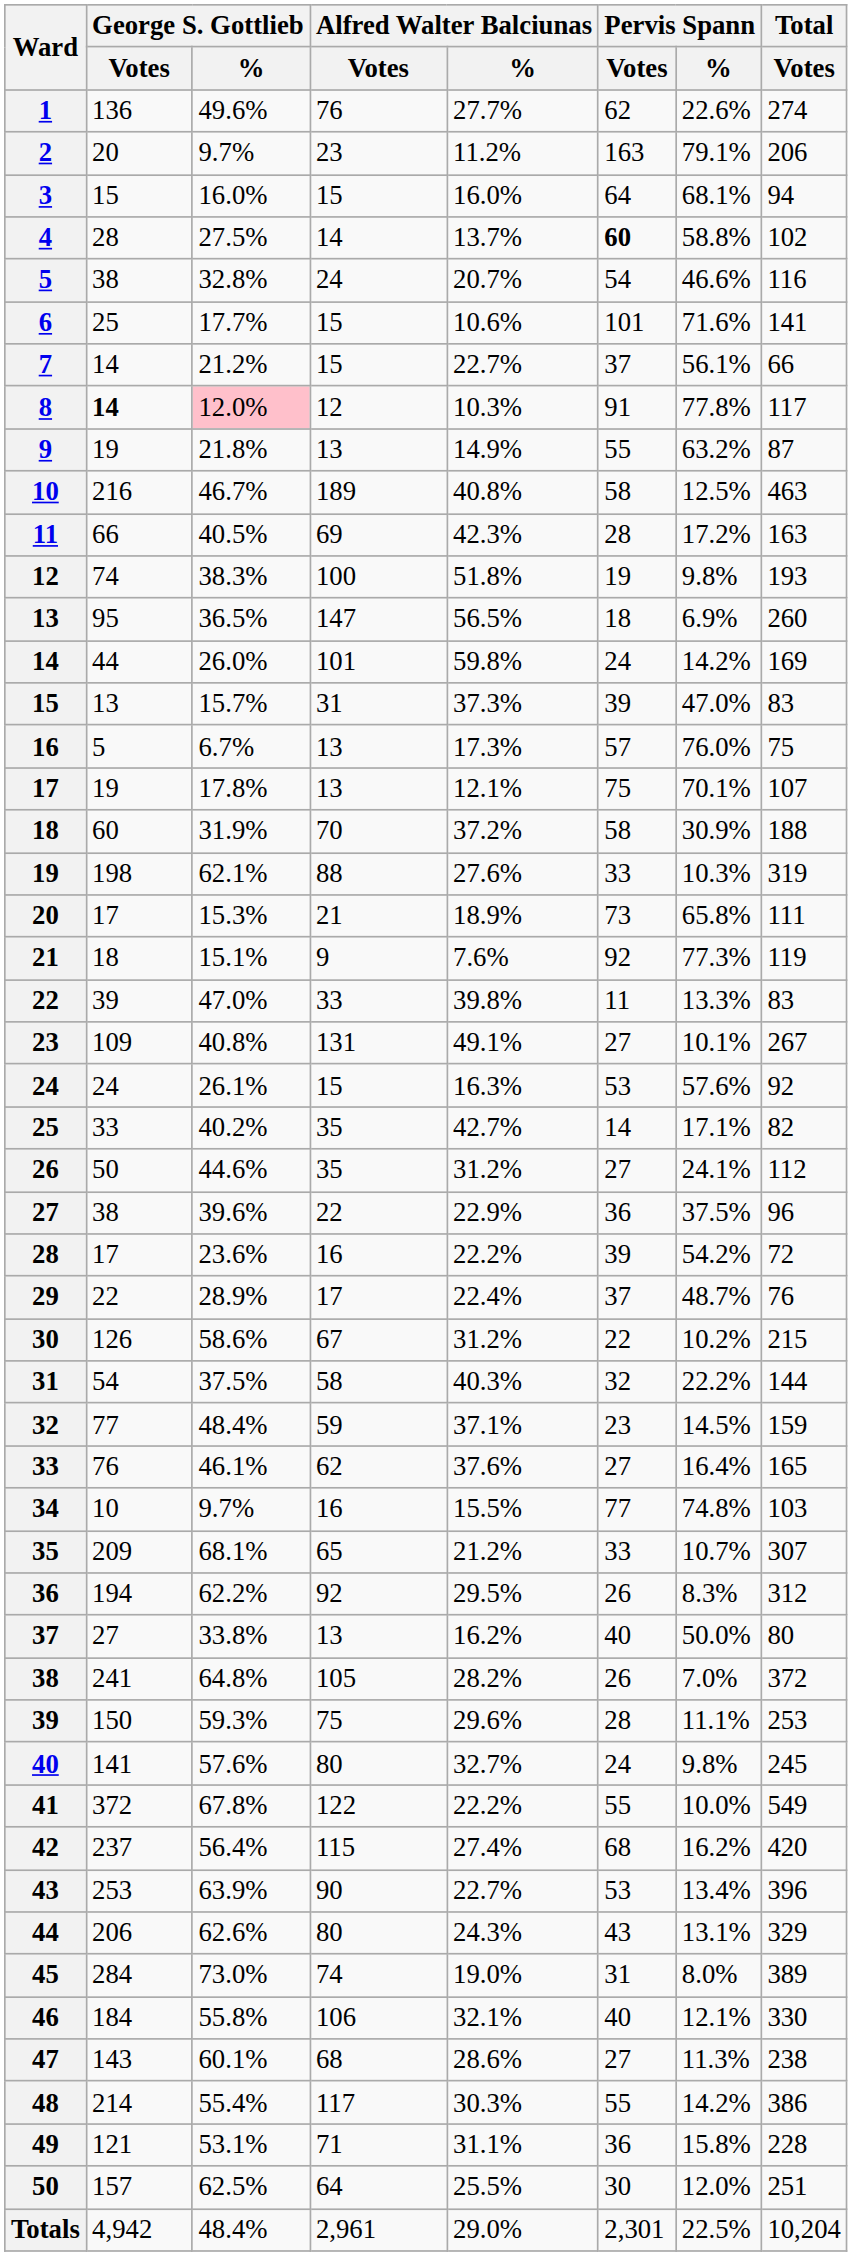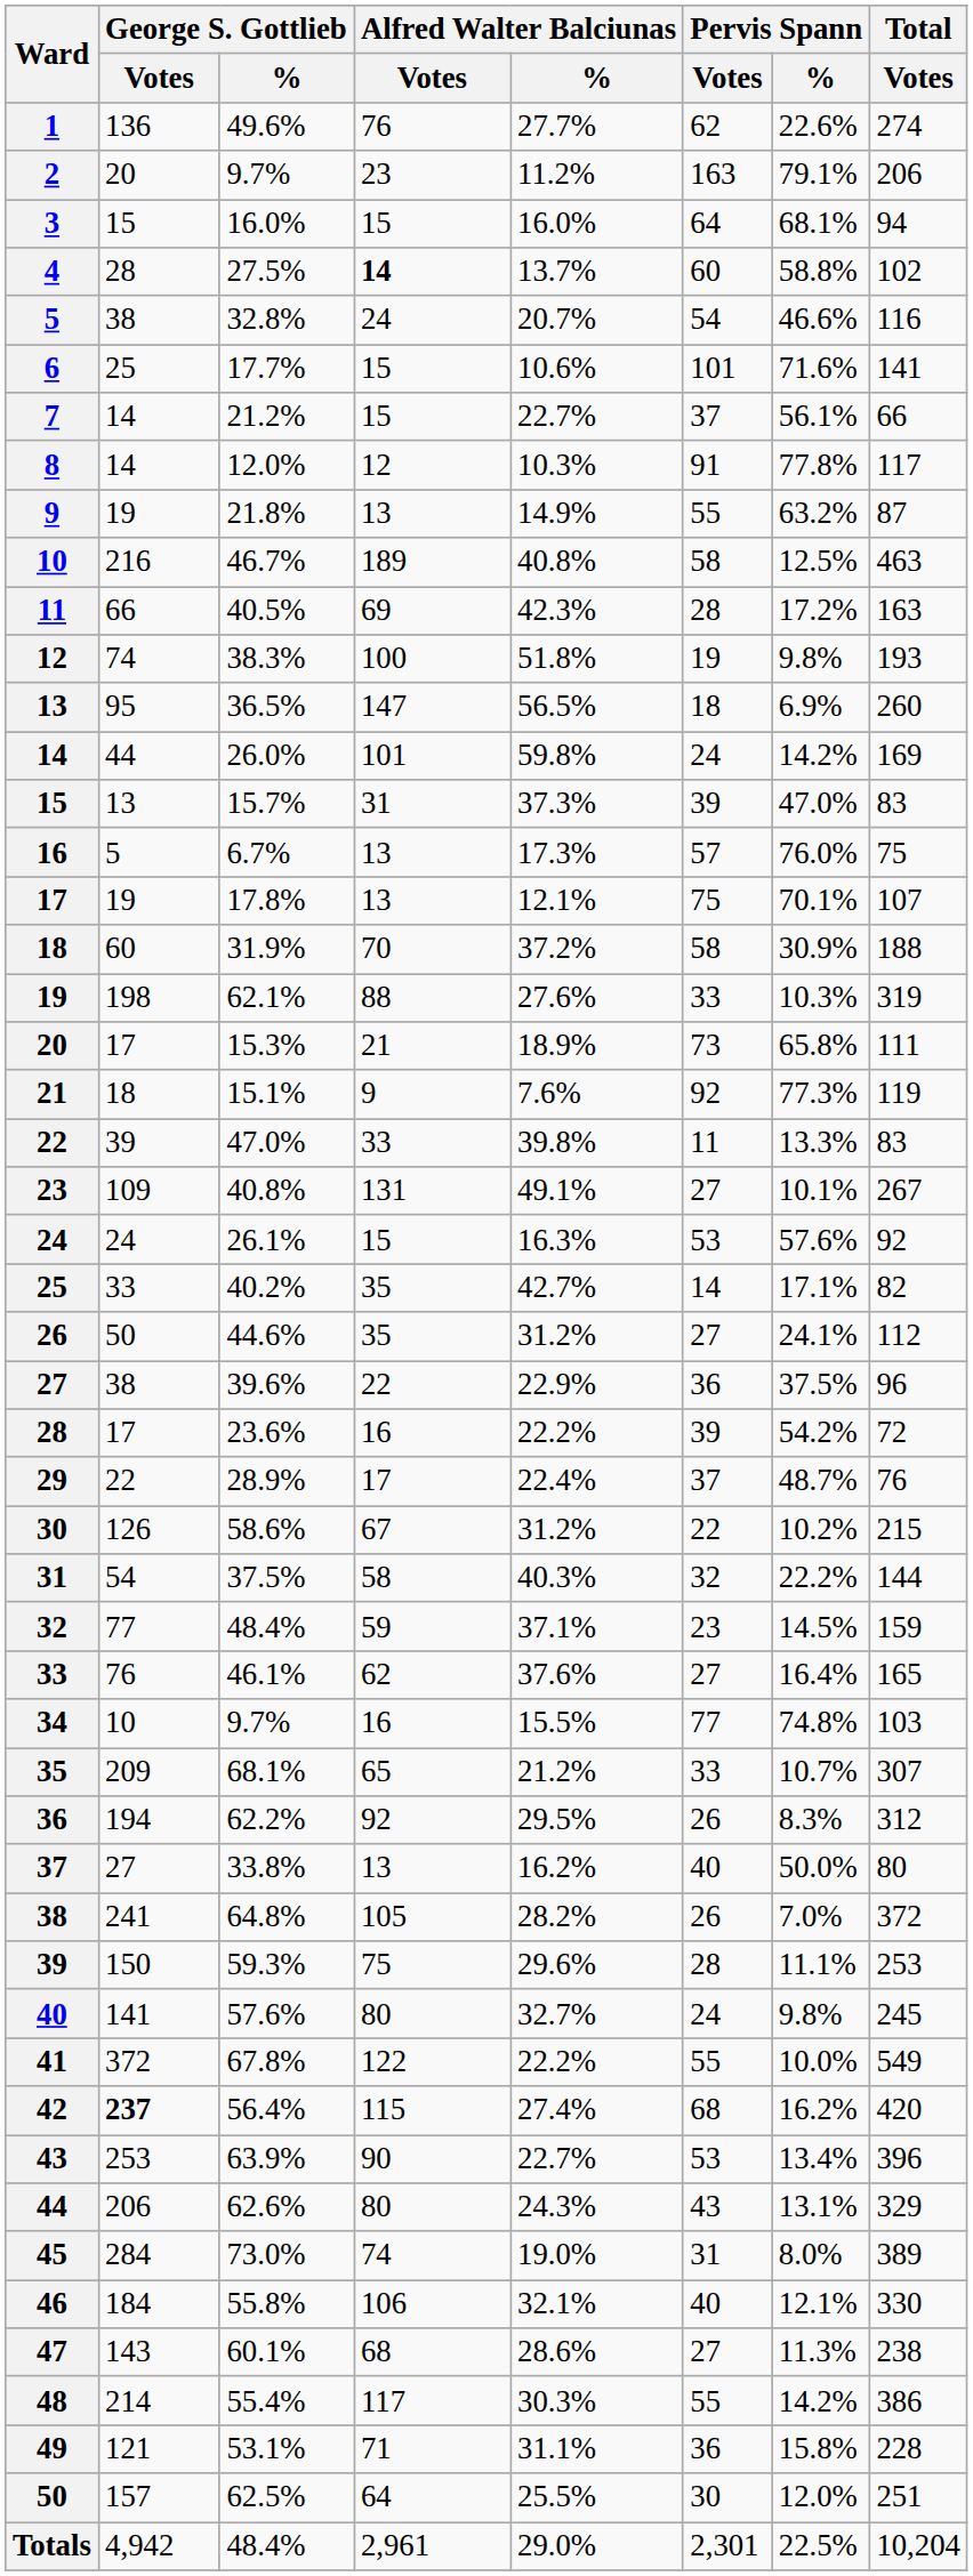4 | Alfred Walter Balciunas / Votes: normal -> bold
4 | Pervis Spann / Votes: bold -> normal
8 | George S. Gottlieb / Votes: bold -> normal
8 | George S. Gottlieb / %: pink background -> no background
42 | George S. Gottlieb / Votes: normal -> bold
